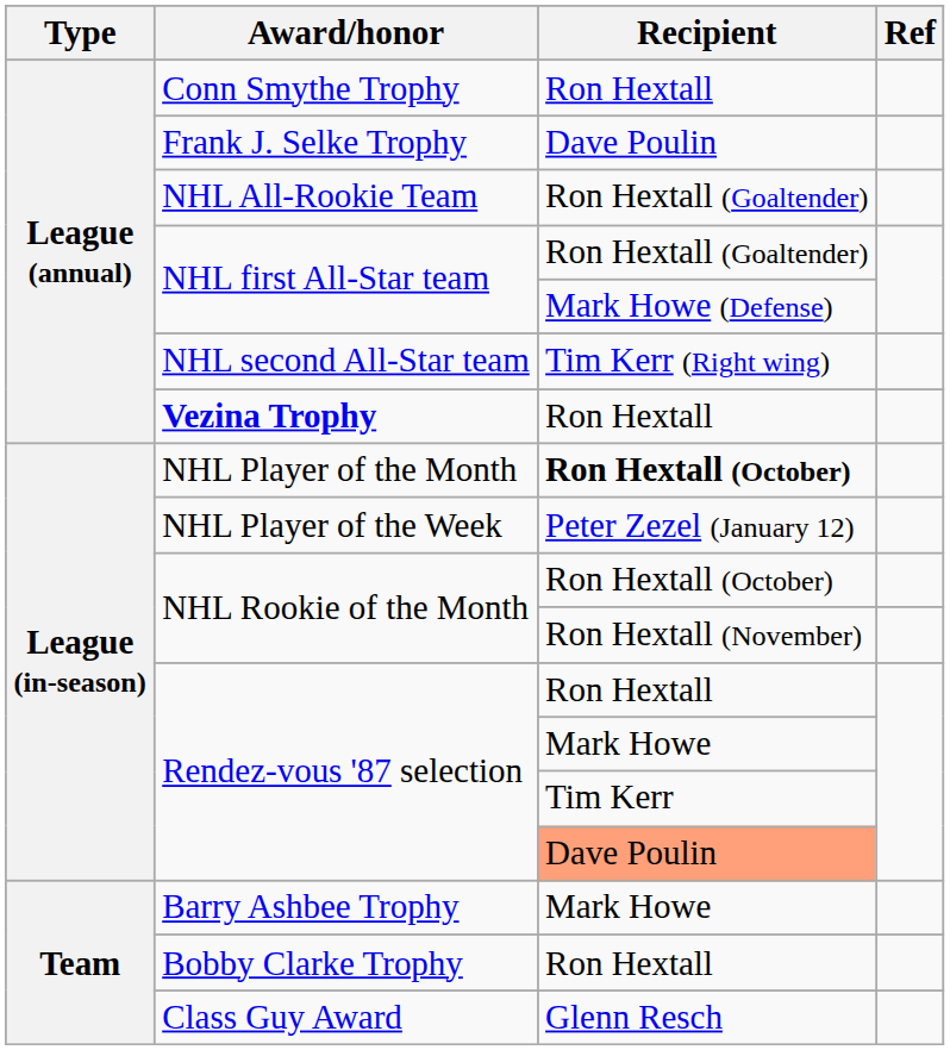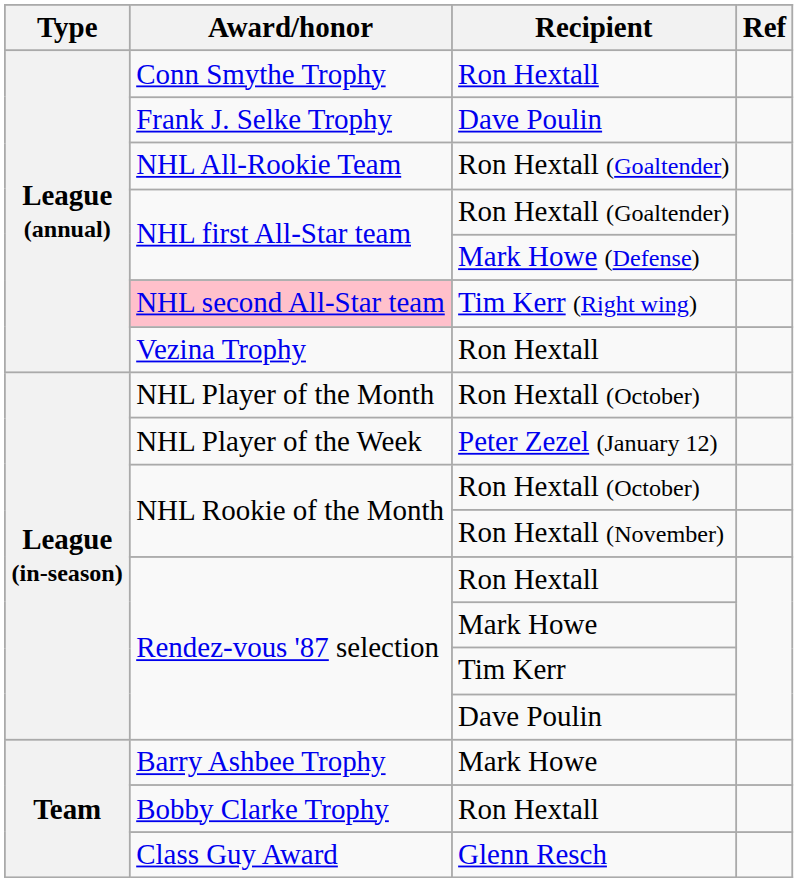NHL second All-Star team | Award/honor: no background -> pink background
Vezina Trophy | Award/honor: bold -> normal
NHL Player of the Month | Recipient: bold -> normal
Rendez-vous '87 selection / Dave Poulin | Recipient: lightsalmon background -> no background
